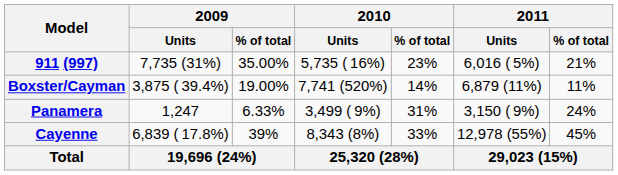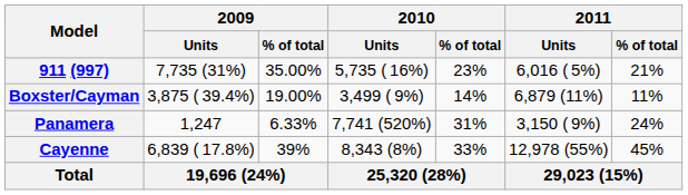Boxster/Cayman | 2010 / Units: 7,741 (520%) -> 3,499 ( 9%)
Panamera | 2010 / Units: 3,499 ( 9%) -> 7,741 (520%)
